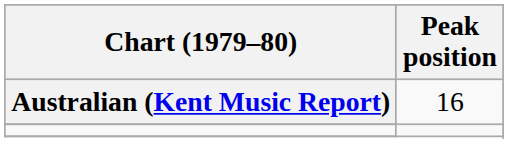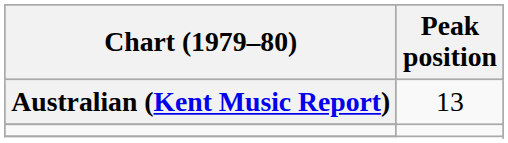row 2 | Peak position: 16 -> 13
